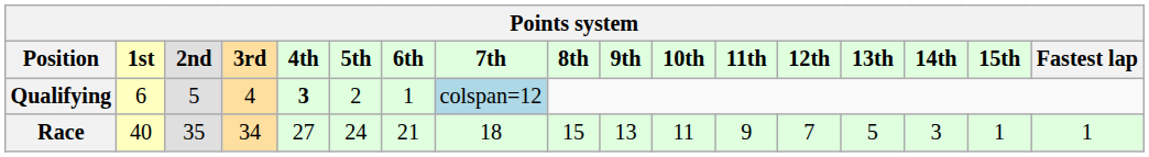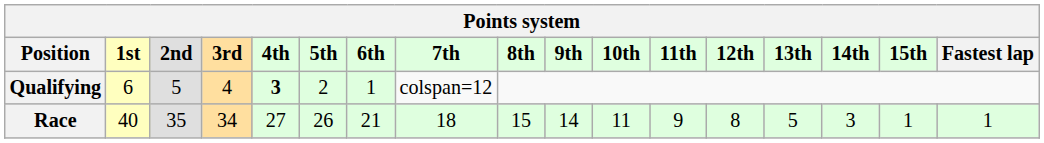Qualifying | 7th: lightblue background -> no background
Race | 5th: 24 -> 26
Race | 9th: 13 -> 14
Race | 12th: 7 -> 8
